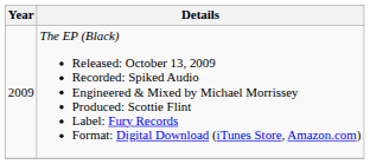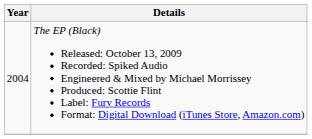row 2 | Year: 2009 -> 2004
